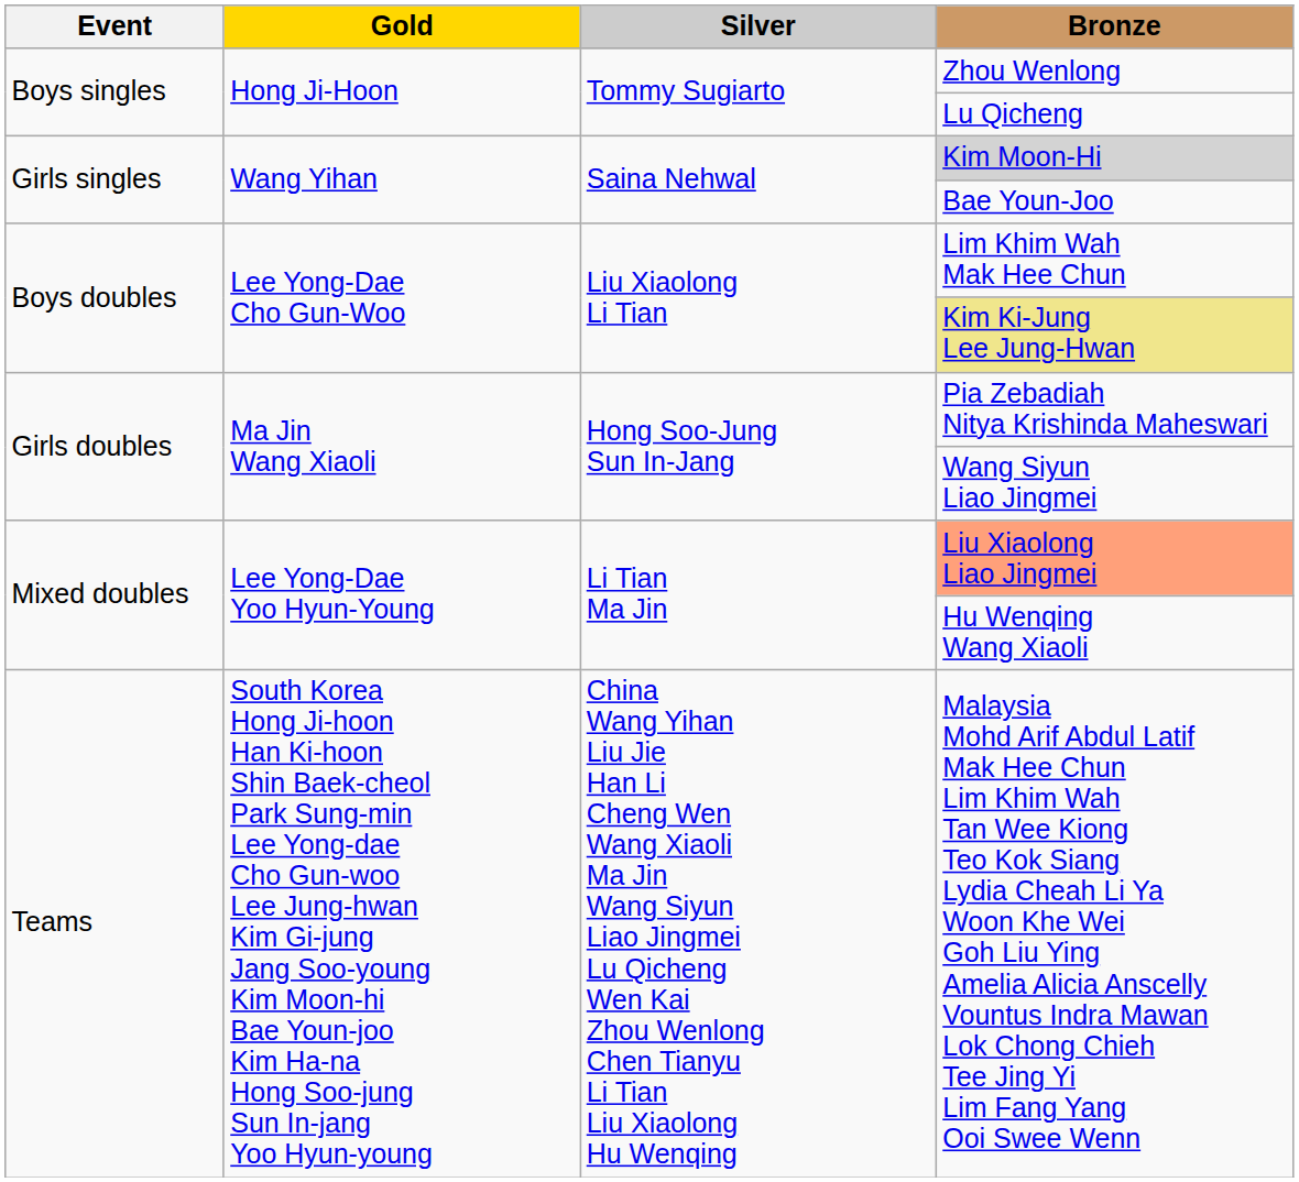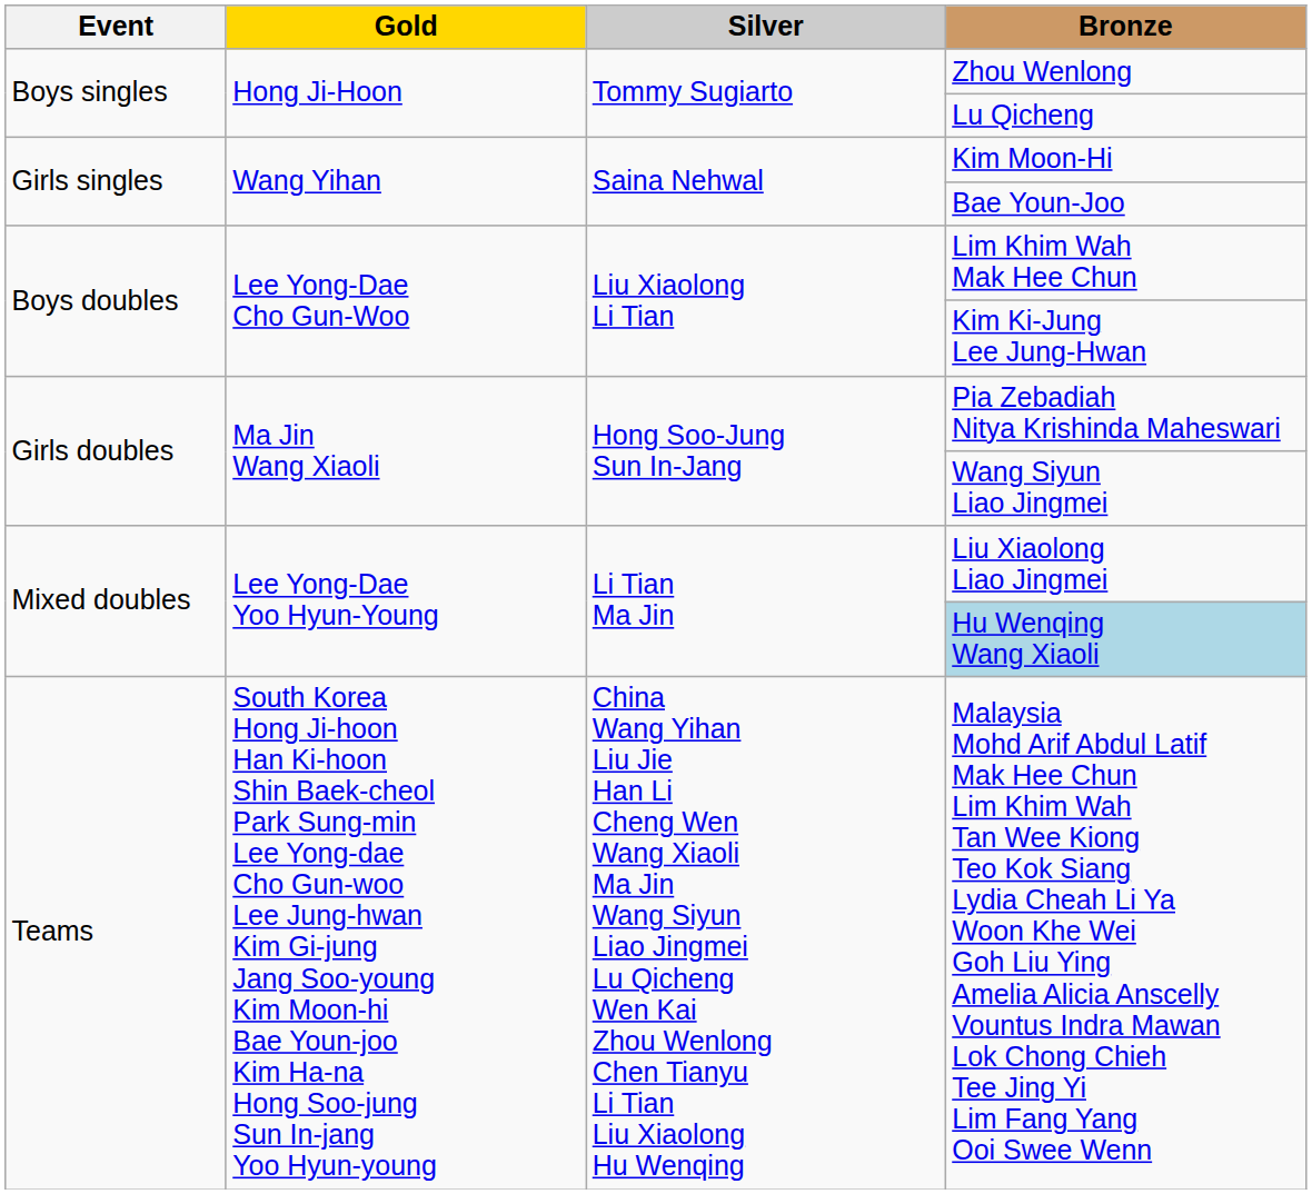Kim Moon-Hi | Bronze: lightgrey background -> no background
Kim Ki-Jung Lee Jung-Hwan | Bronze: khaki background -> no background
Liu Xiaolong Liao Jingmei | Bronze: lightsalmon background -> no background
Hu Wenqing Wang Xiaoli | Bronze: no background -> lightblue background
